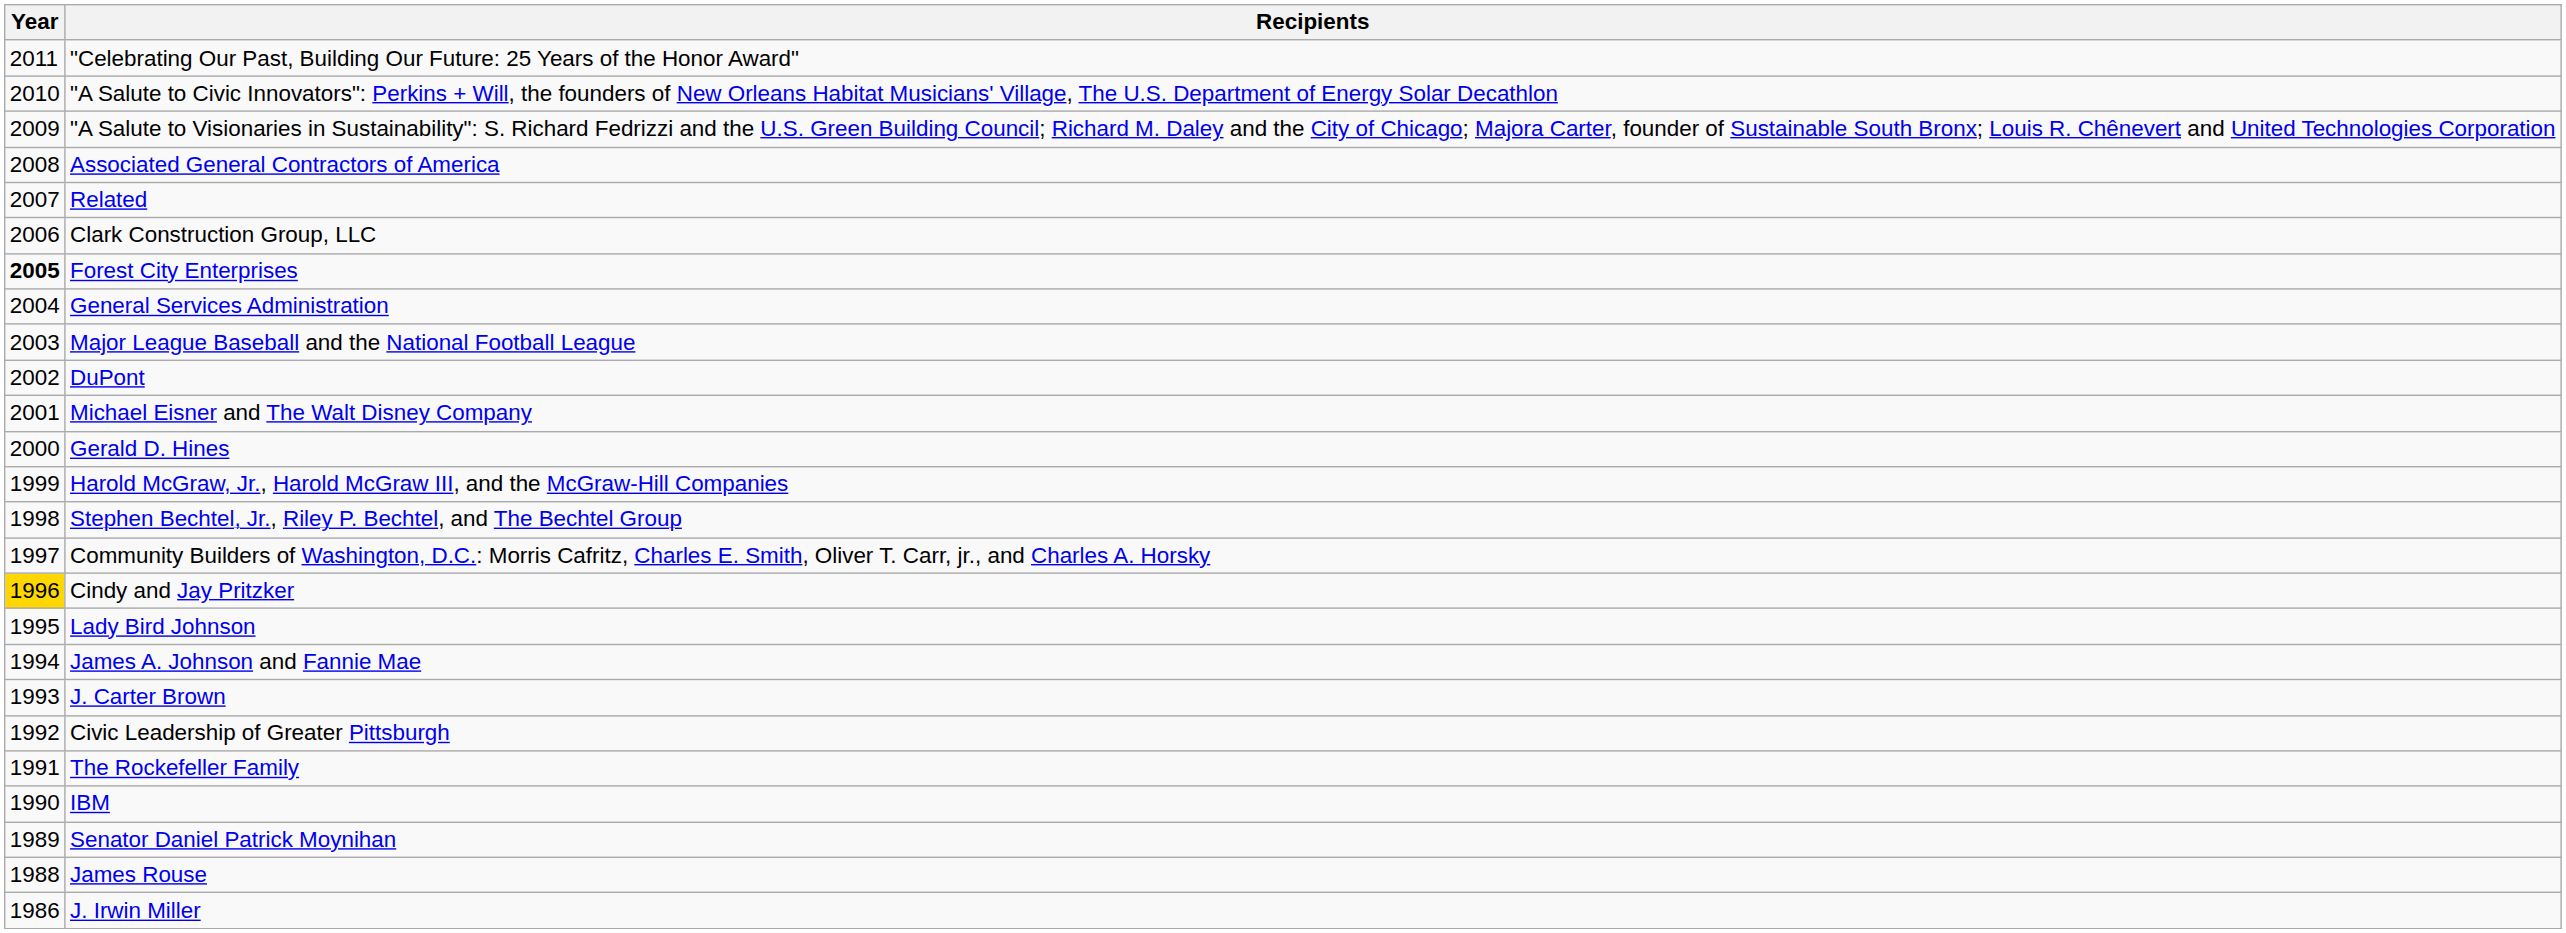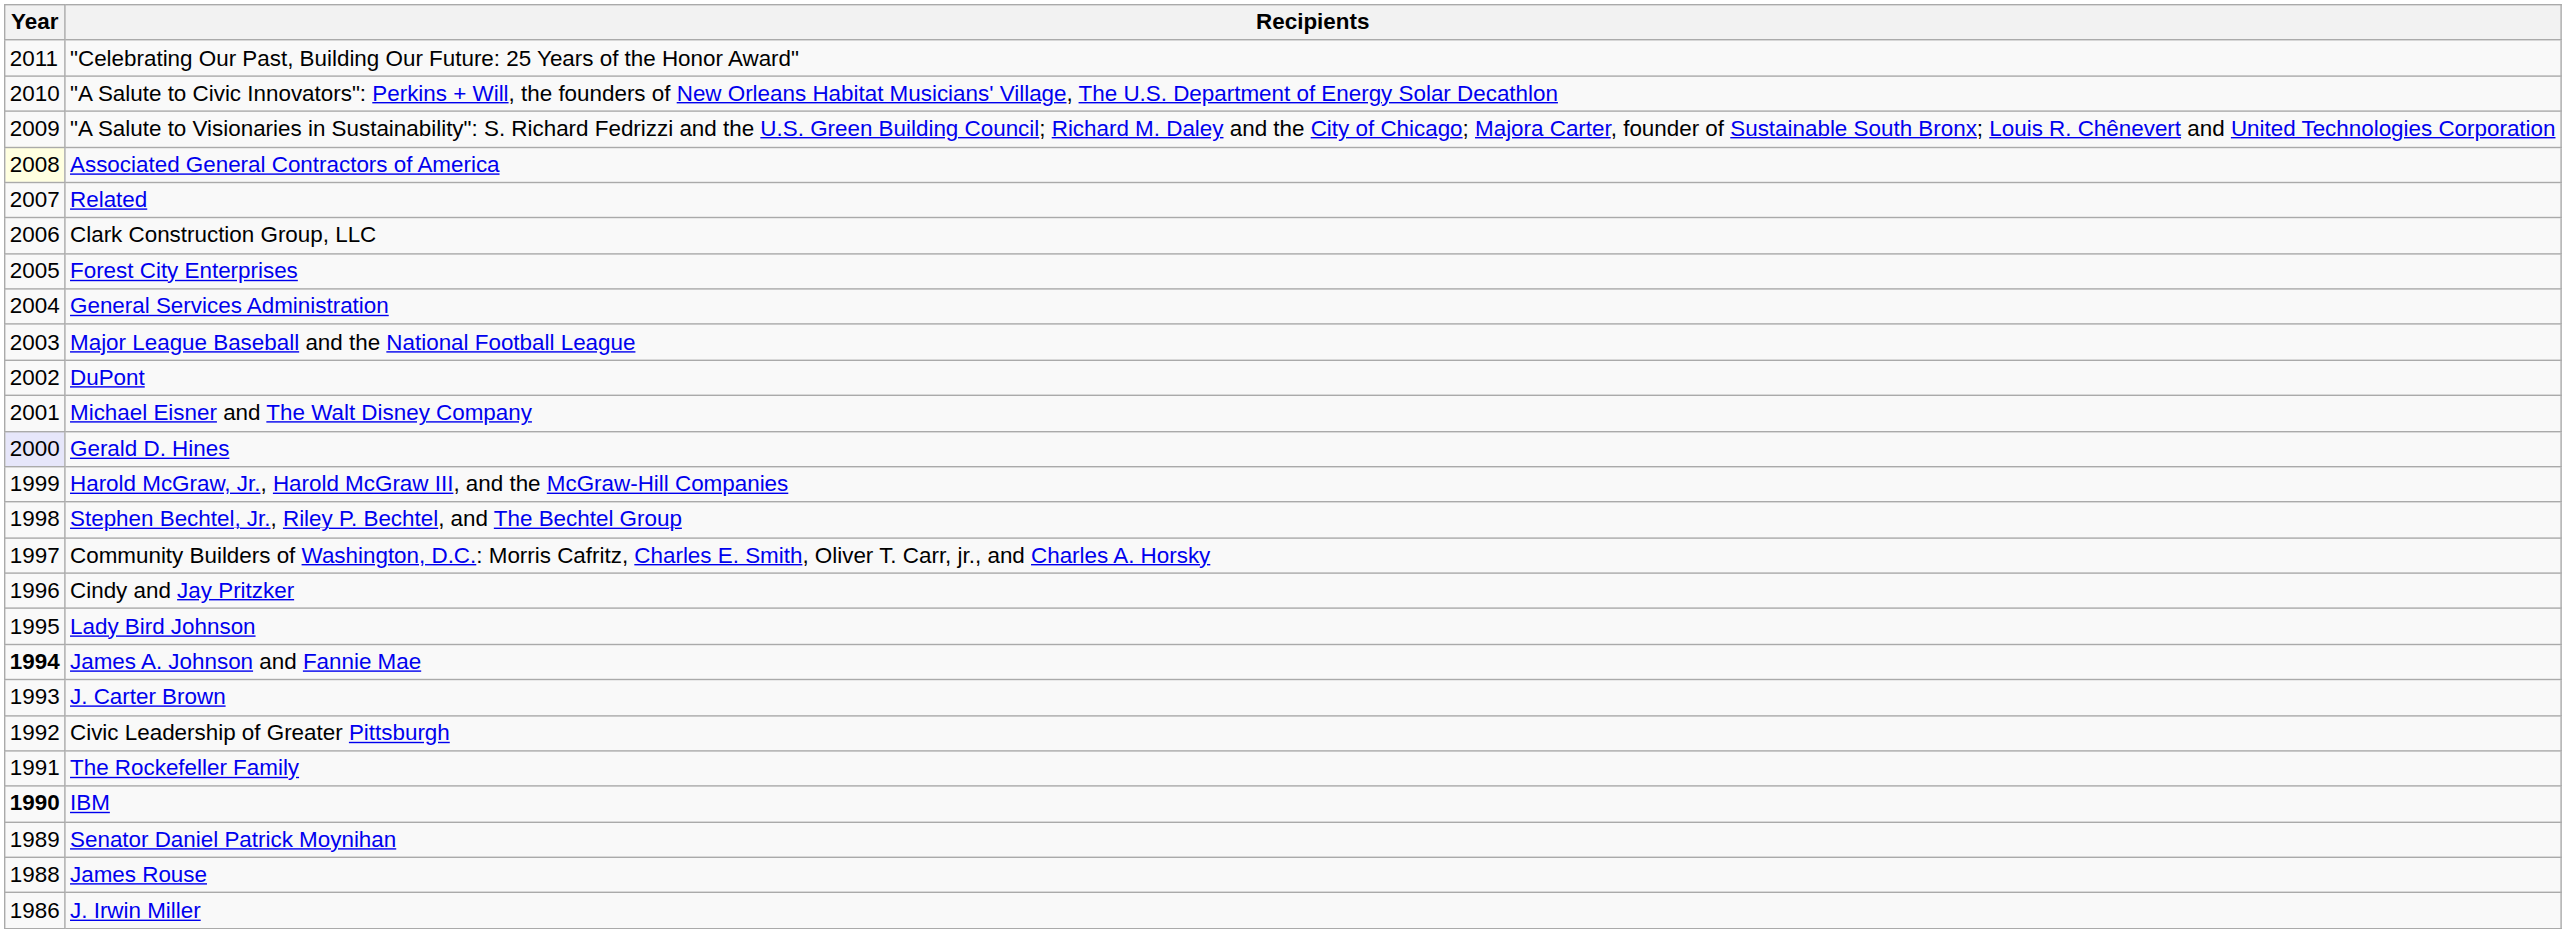Associated General Contractors of America | Year: no background -> lightyellow background
Forest City Enterprises | Year: bold -> normal
Gerald D. Hines | Year: no background -> lavender background
Cindy and Jay Pritzker | Year: gold background -> no background
James A. Johnson and Fannie Mae | Year: normal -> bold
IBM | Year: normal -> bold
